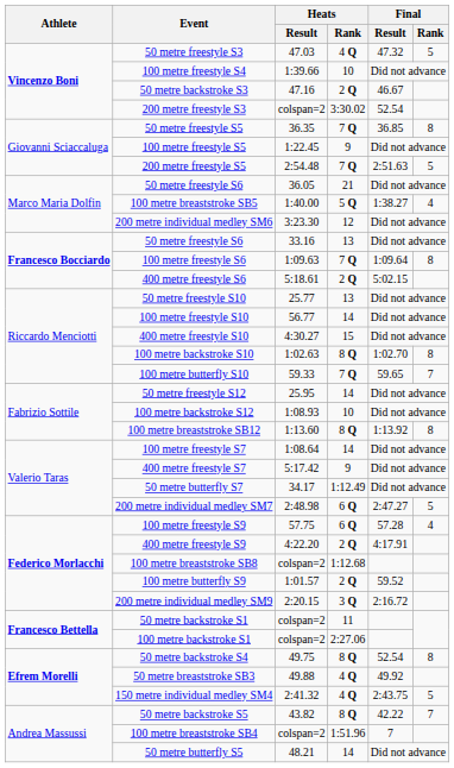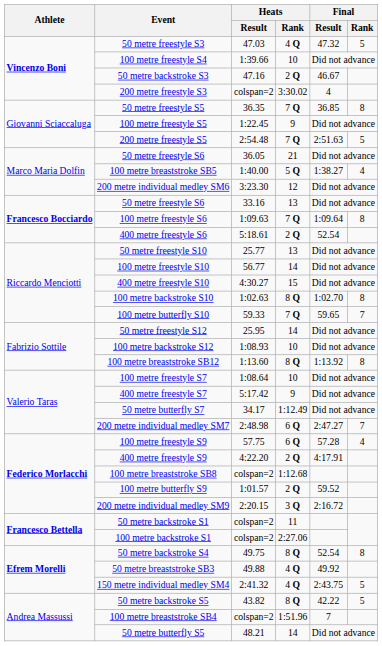200 metre freestyle S3 | Final / Result: 52.54 -> 4
400 metre freestyle S6 | Final / Result: 5:02.15 -> 52.54
100 metre freestyle S7 | Heats / Rank: 14 -> 10
200 metre individual medley SM7 | Final / Rank: 5 -> 7
50 metre backstroke S5 | Final / Rank: 7 -> 5
